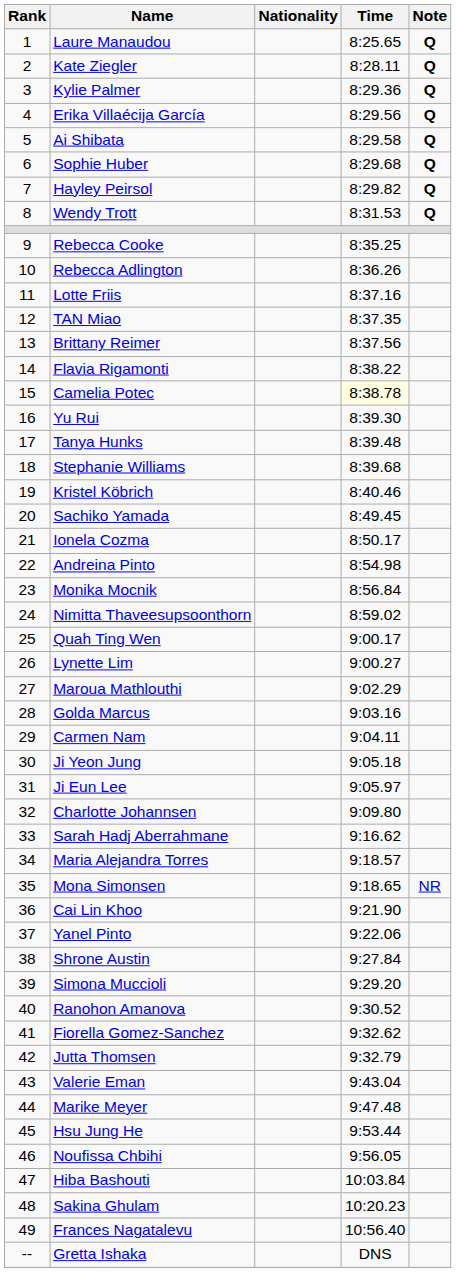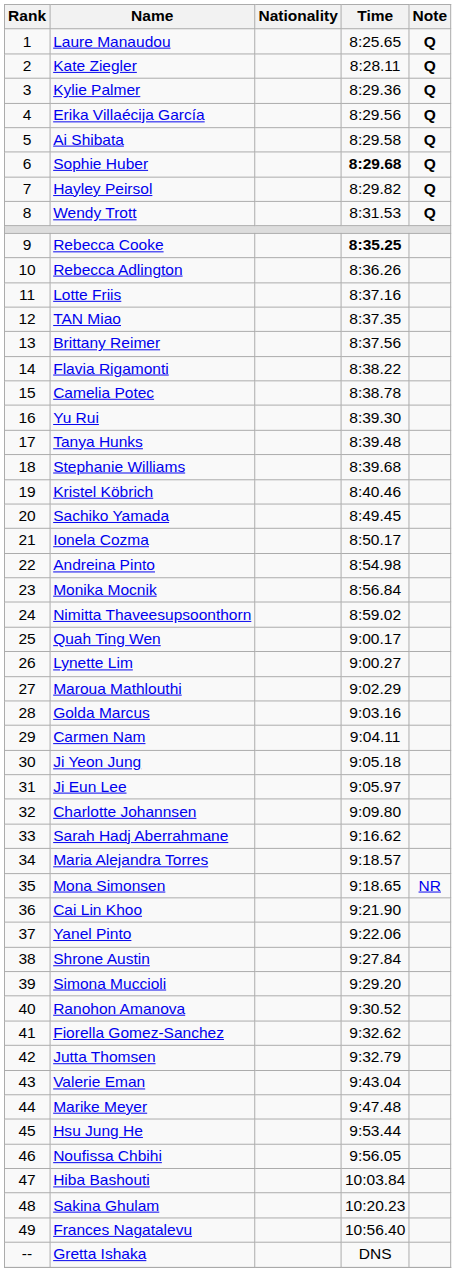Sophie Huber | Time: normal -> bold
Rebecca Cooke | Time: normal -> bold
Camelia Potec | Time: lightyellow background -> no background
